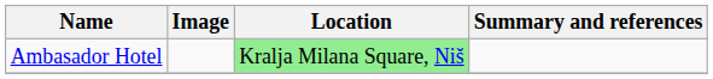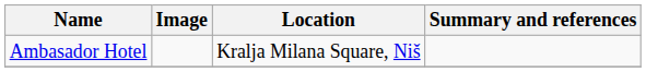Ambasador Hotel | Location: lightgreen background -> no background
